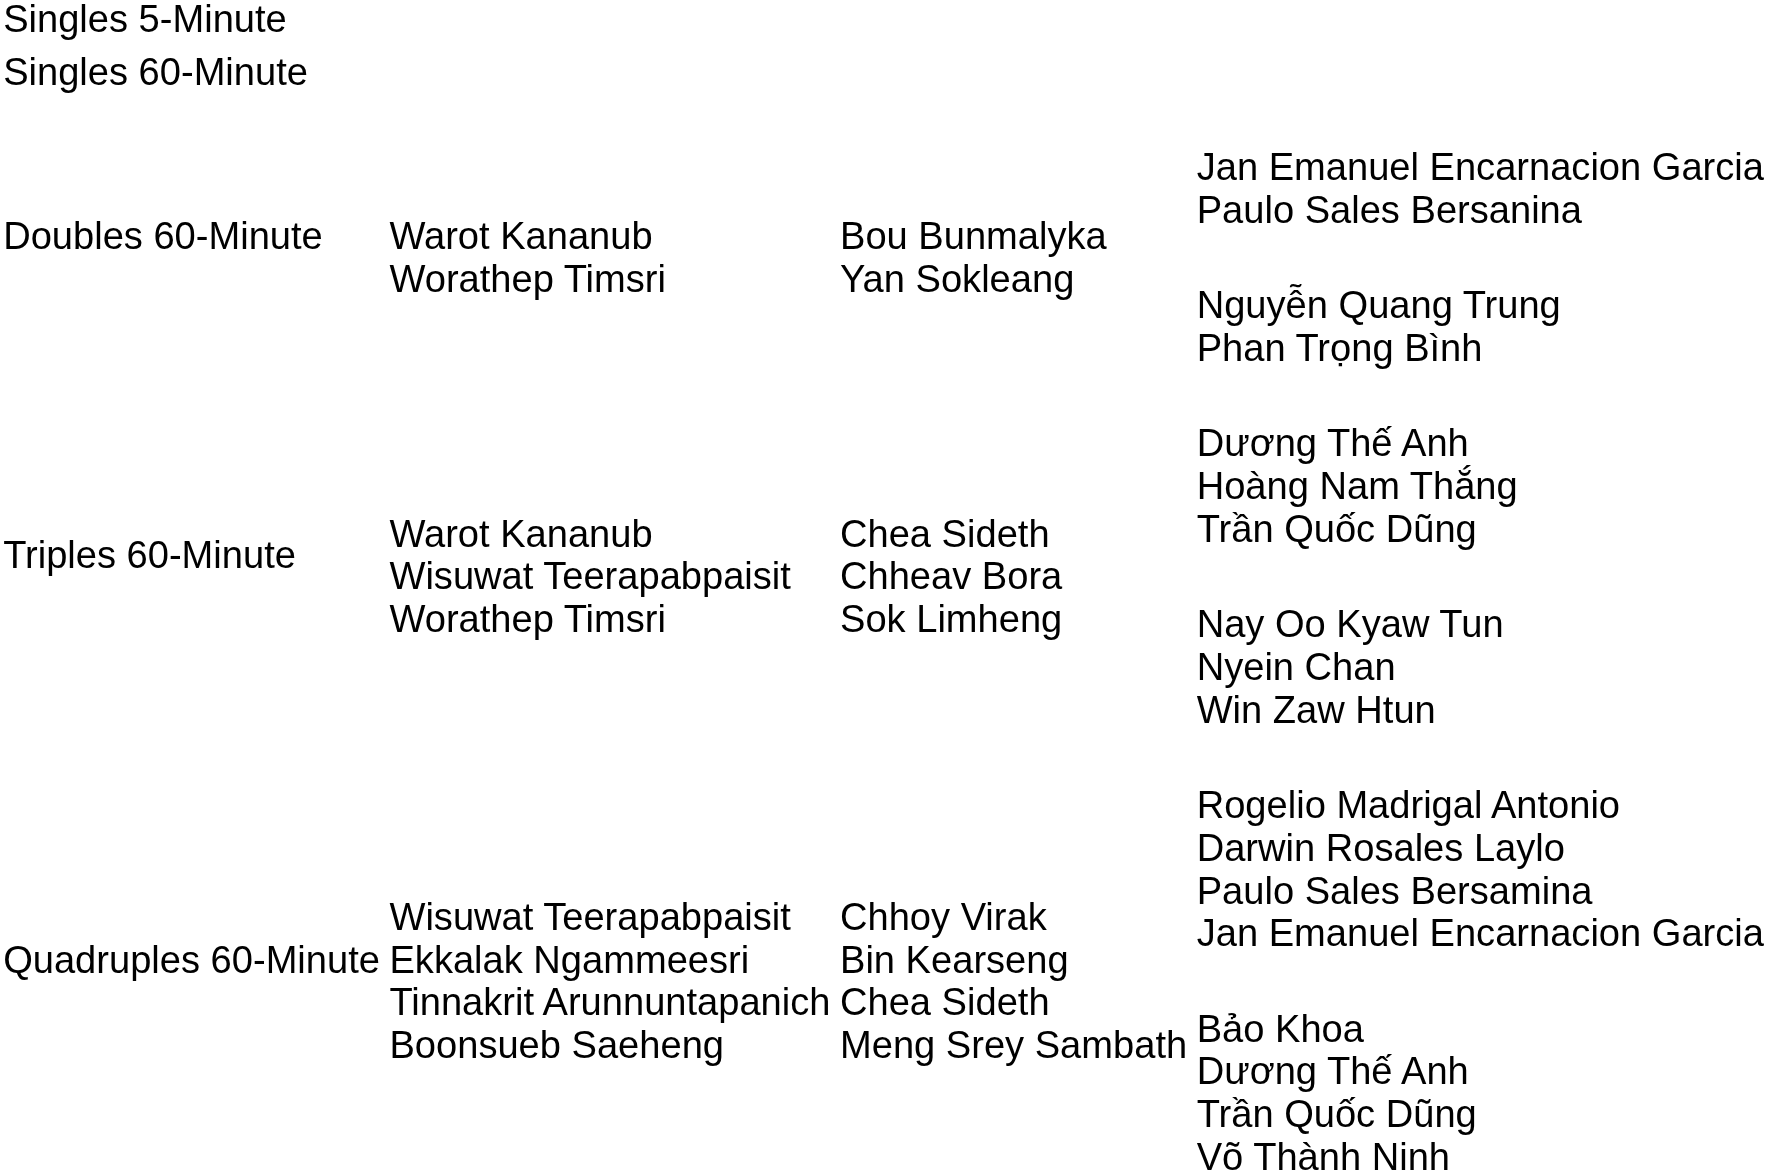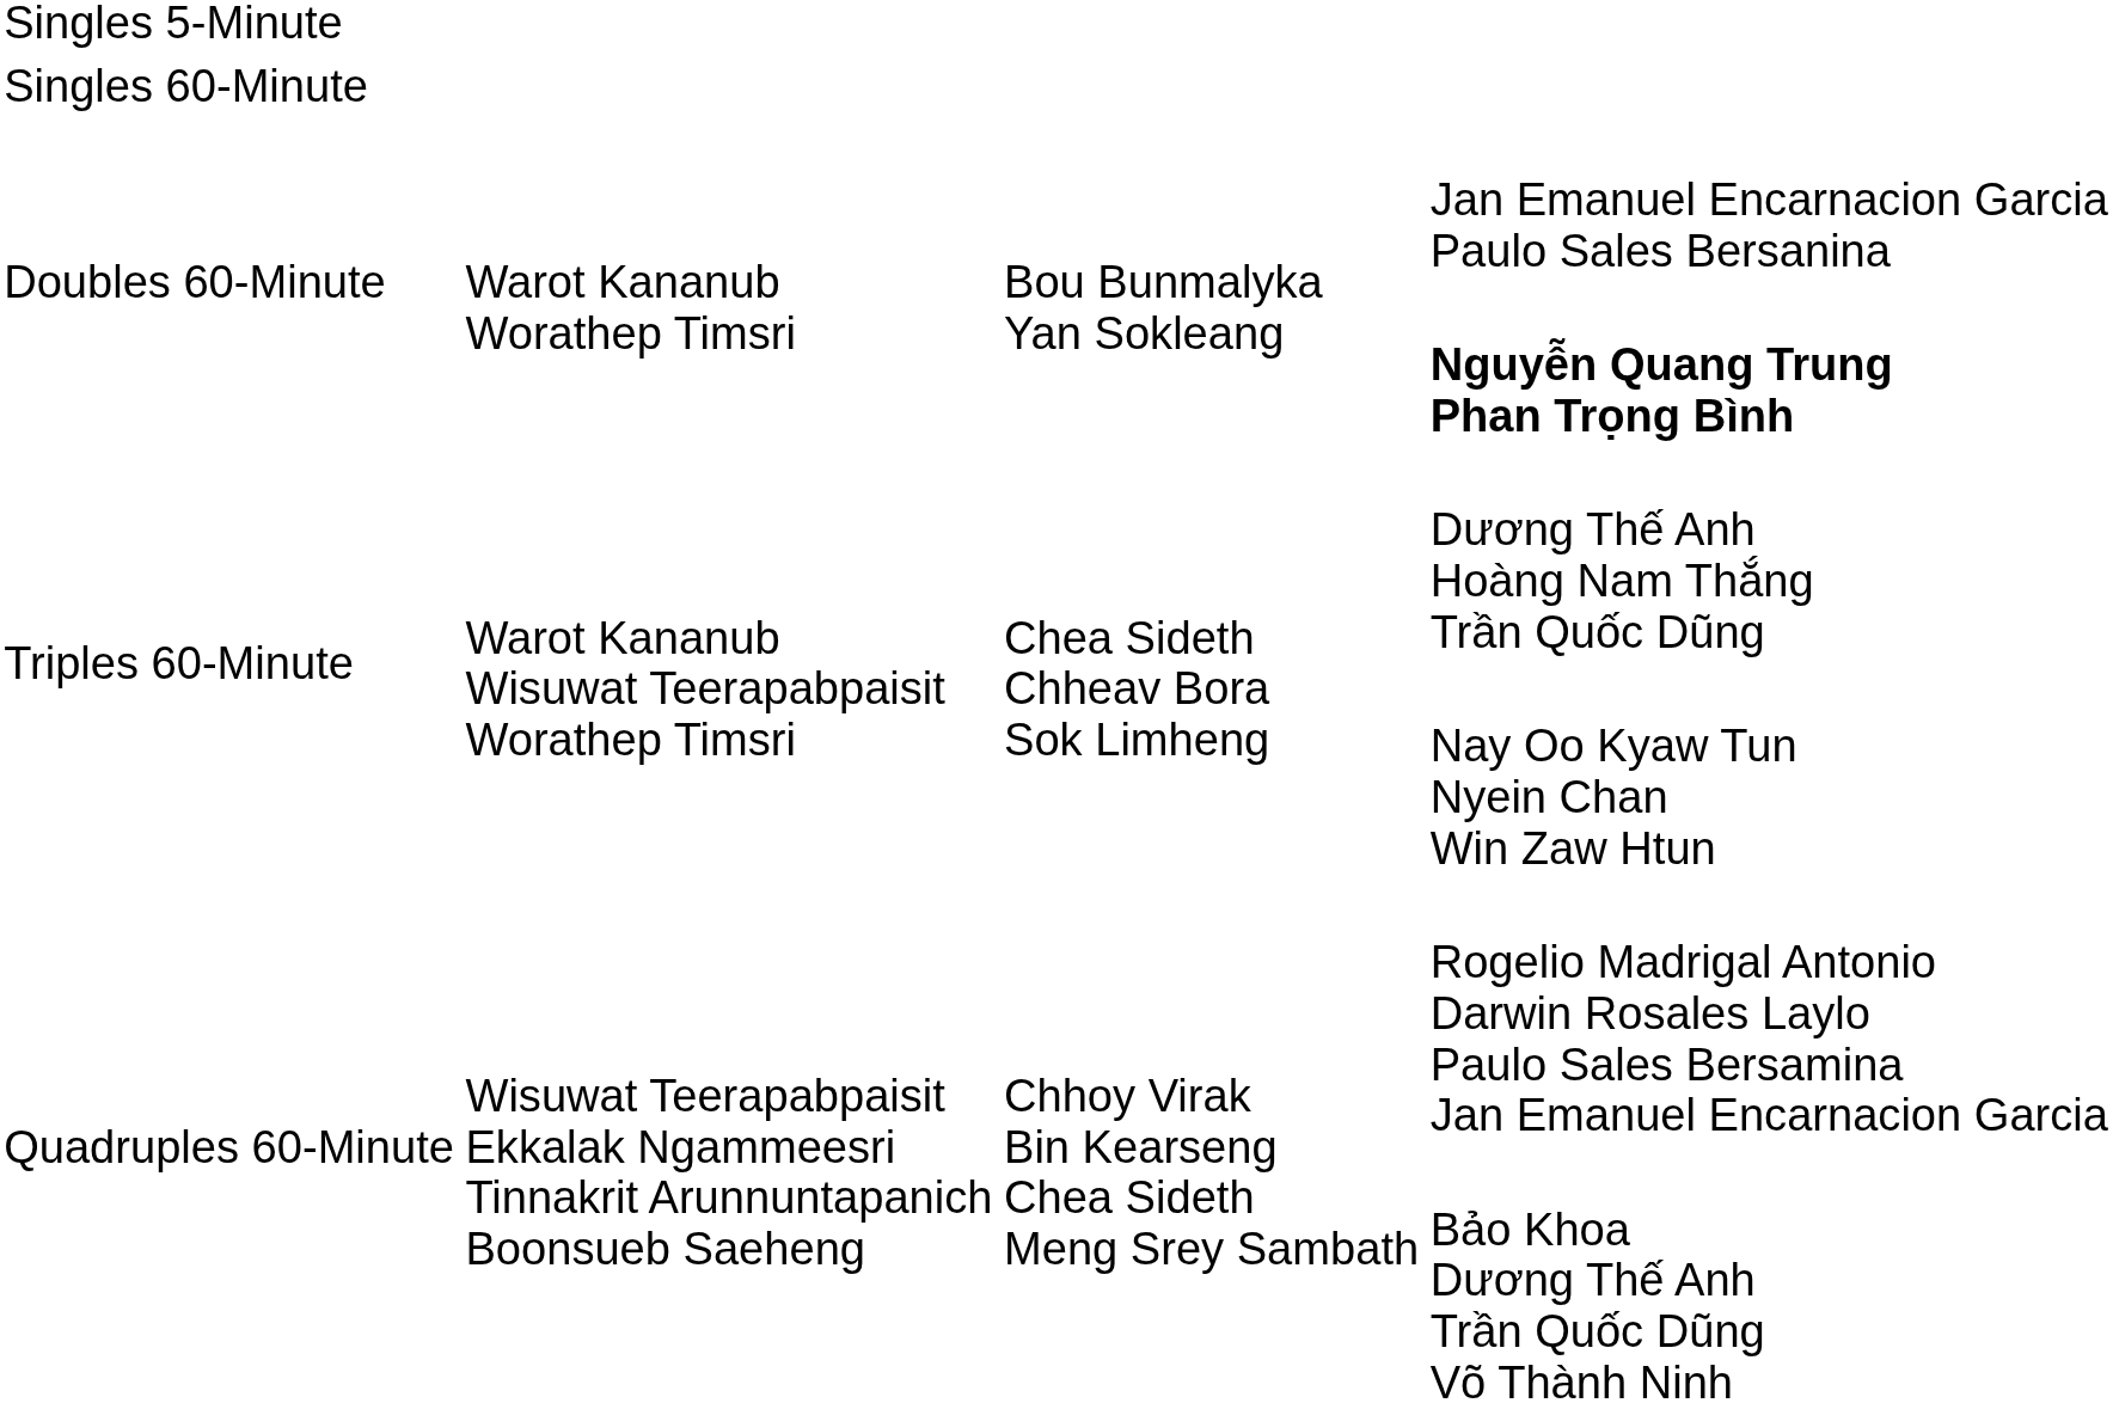Nguyễn Quang Trung Phan Trọng Bình | column 4: normal -> bold
